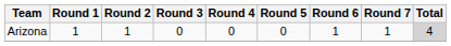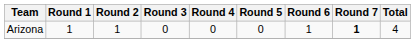Arizona | Round 7: normal -> bold
Arizona | Total: lightgrey background -> no background
